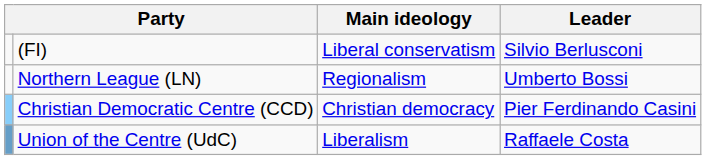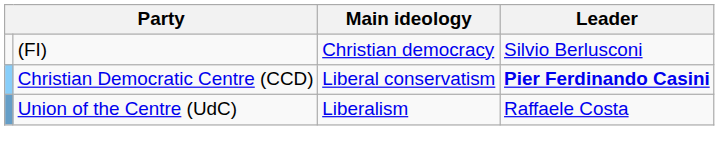(FI) | Main ideology: Liberal conservatism -> Christian democracy
- row: Northern League (LN) | Regionalism | Umberto Bossi
Christian Democratic Centre (CCD) | Main ideology: Christian democracy -> Liberal conservatism
Christian Democratic Centre (CCD) | Leader: normal -> bold
